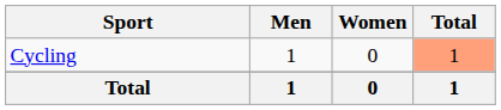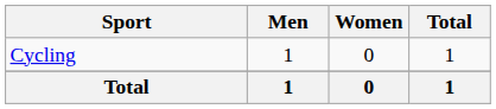Cycling | Total: lightsalmon background -> no background
